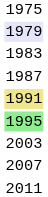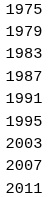1979 | column 1: lavender background -> no background
1991 | column 1: khaki background -> no background
1995 | column 1: lightgreen background -> no background
